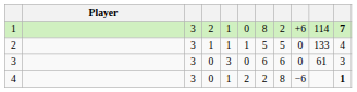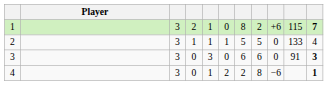row 2 | column 10: 114 -> 115
row 4 | column 10: 61 -> 91
row 4 | column 11: normal -> bold
